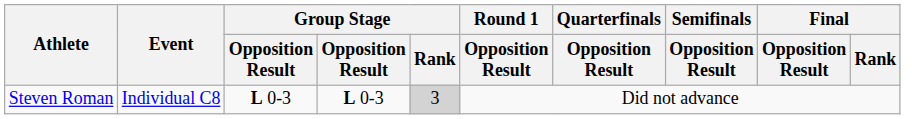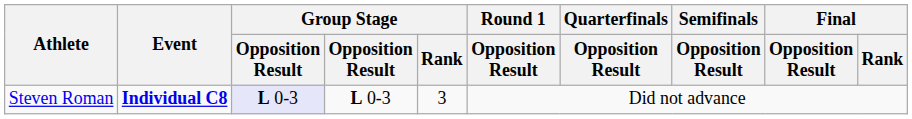Steven Roman | Event: normal -> bold
Steven Roman | column 3: no background -> lavender background
Steven Roman | Group Stage / Rank: lightgrey background -> no background
